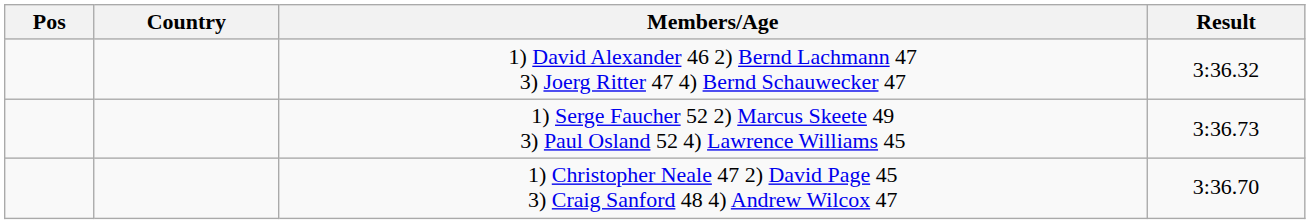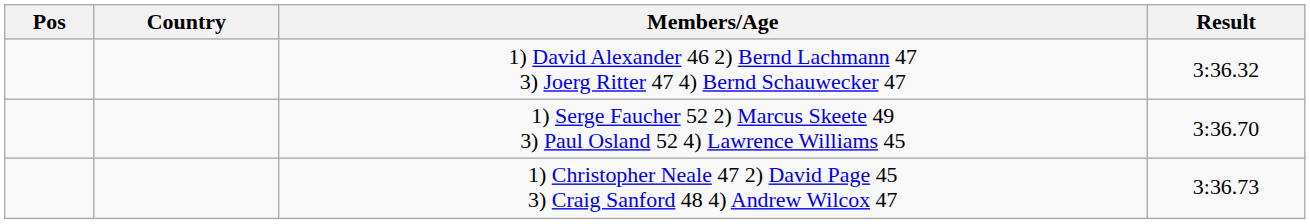row 3 | Result: 3:36.73 -> 3:36.70
row 4 | Result: 3:36.70 -> 3:36.73
